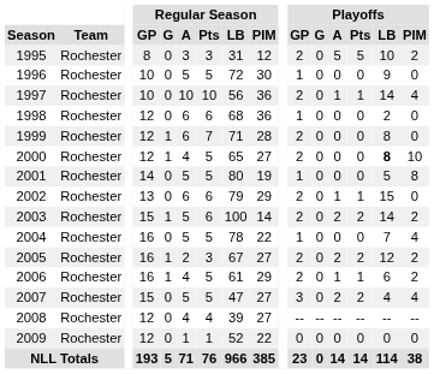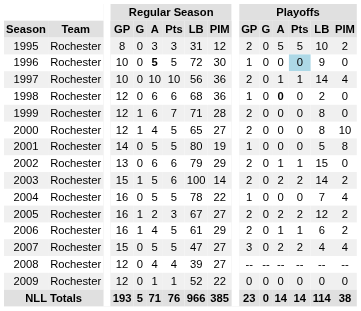1996 | Regular Season / A: normal -> bold
1996 | Playoffs / Pts: no background -> lightblue background
1998 | Playoffs / A: normal -> bold
2000 | Playoffs / LB: bold -> normal
